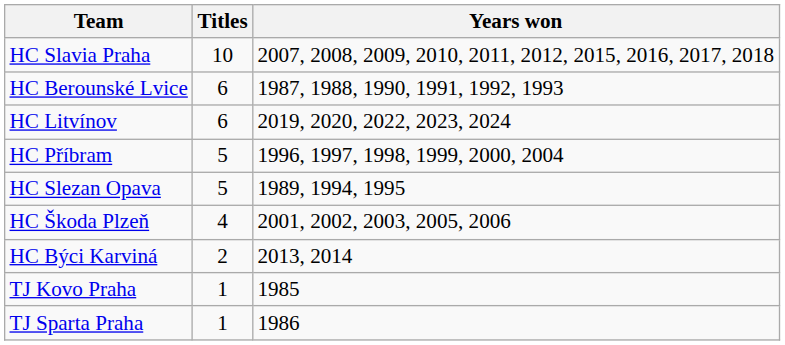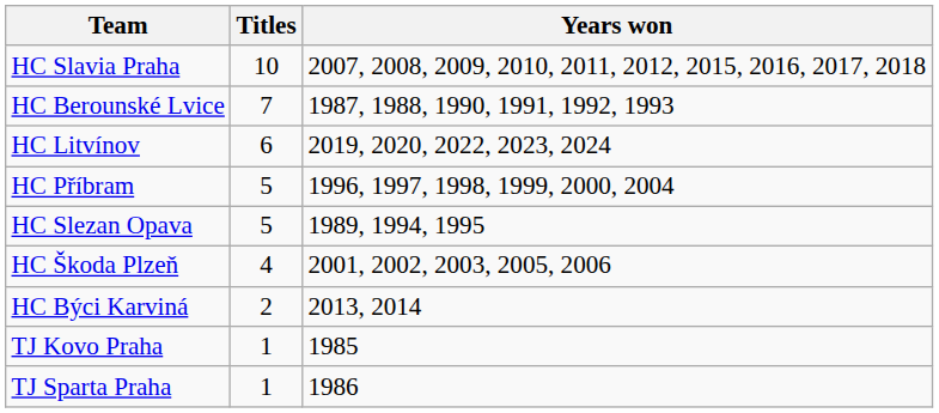HC Berounské Lvice | Titles: 6 -> 7
